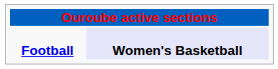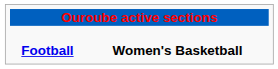Football | column 2: lavender background -> no background
